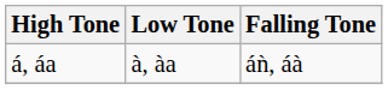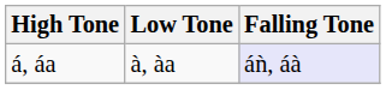á, áa | Falling Tone: no background -> lavender background
